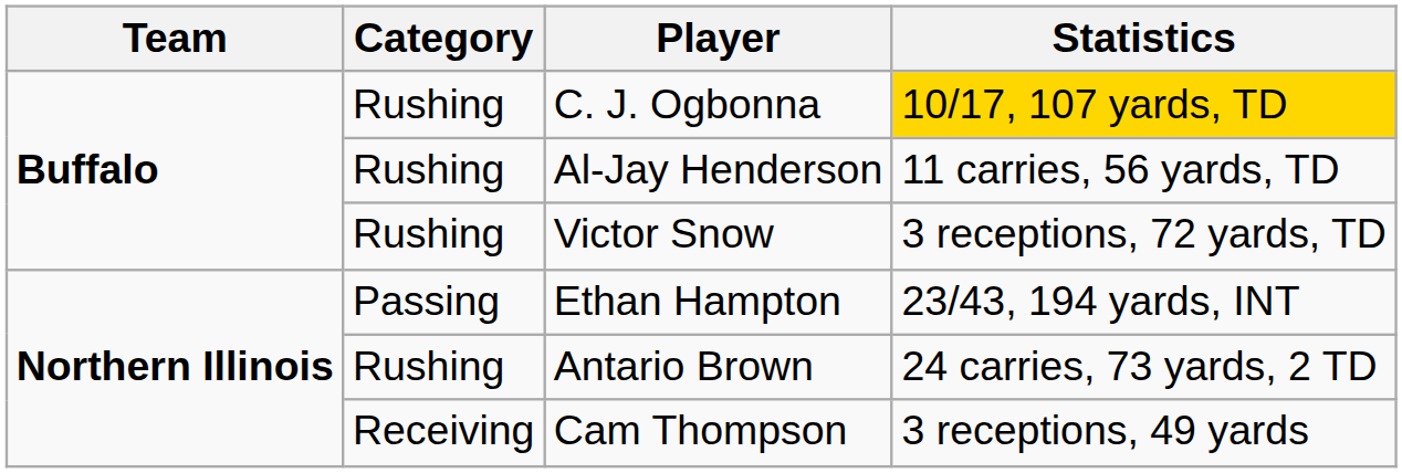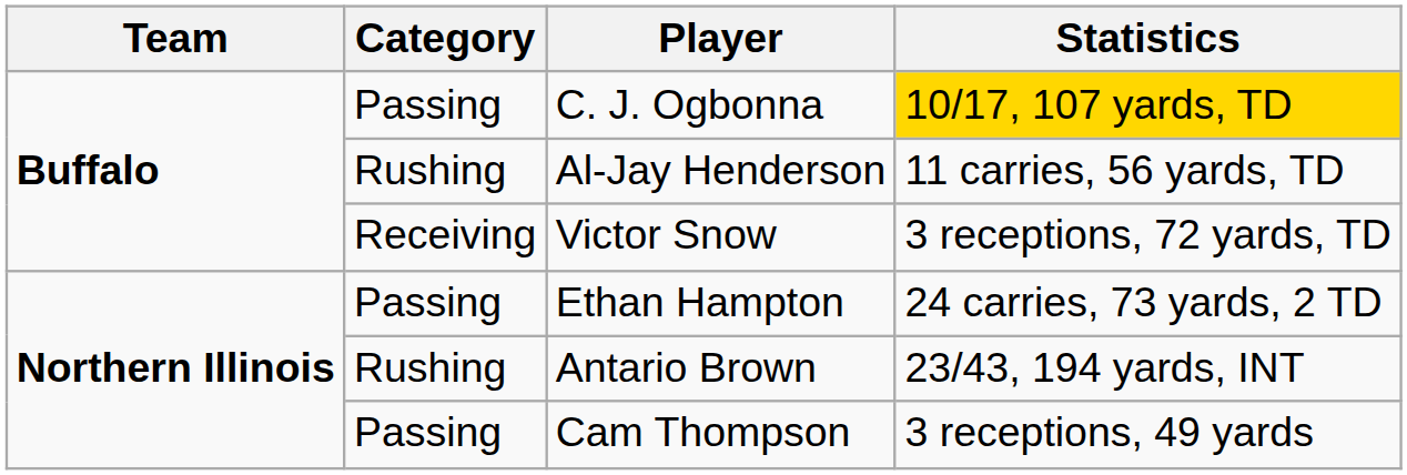C. J. Ogbonna | Category: Rushing -> Passing
Victor Snow | Category: Rushing -> Receiving
Ethan Hampton | Statistics: 23/43, 194 yards, INT -> 24 carries, 73 yards, 2 TD
Antario Brown | Statistics: 24 carries, 73 yards, 2 TD -> 23/43, 194 yards, INT
Cam Thompson | Category: Receiving -> Passing
